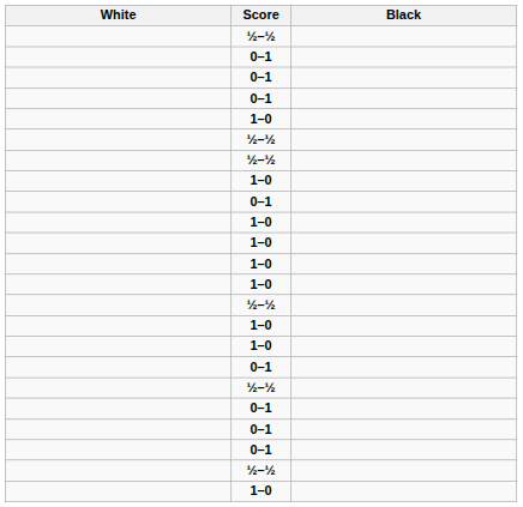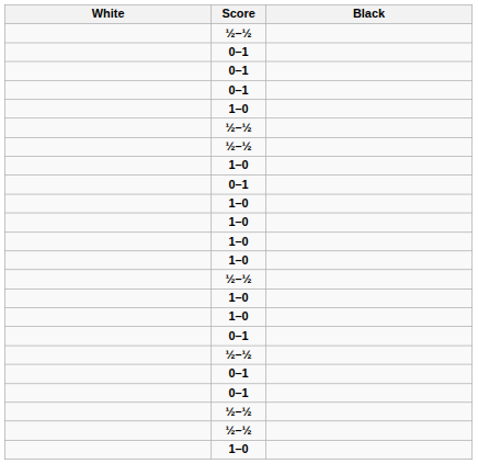row 22 | Score: 0–1 -> ½–½
